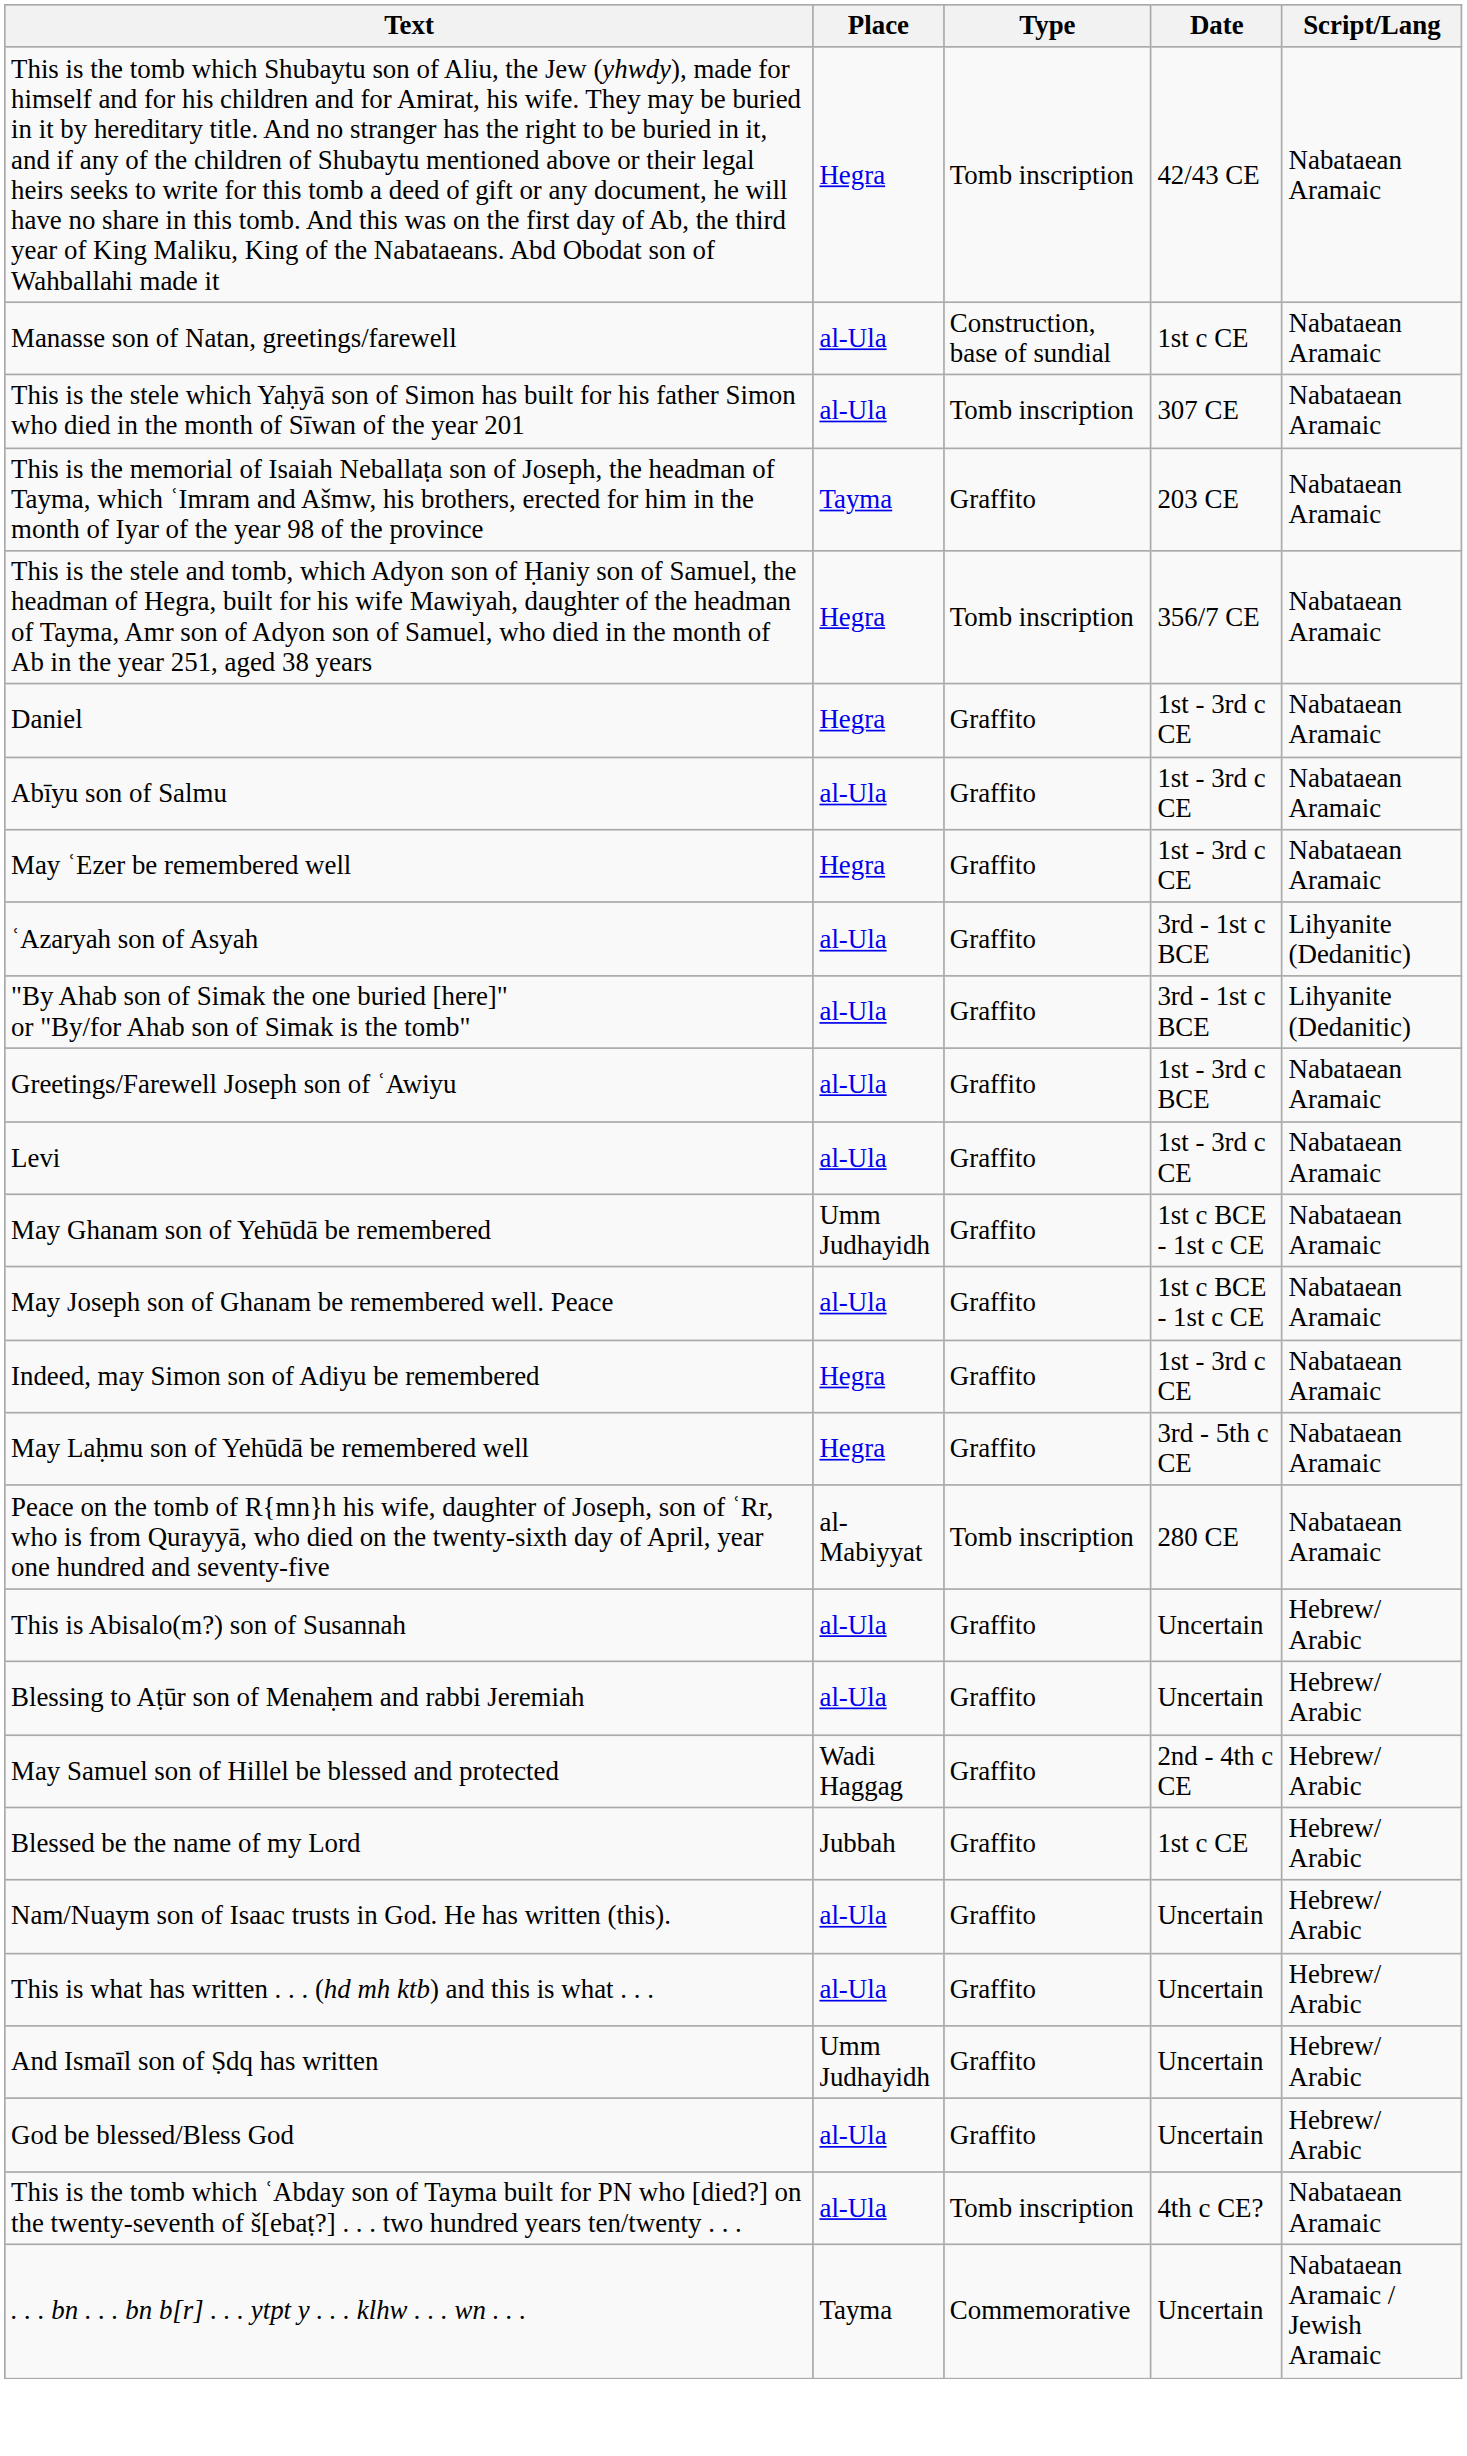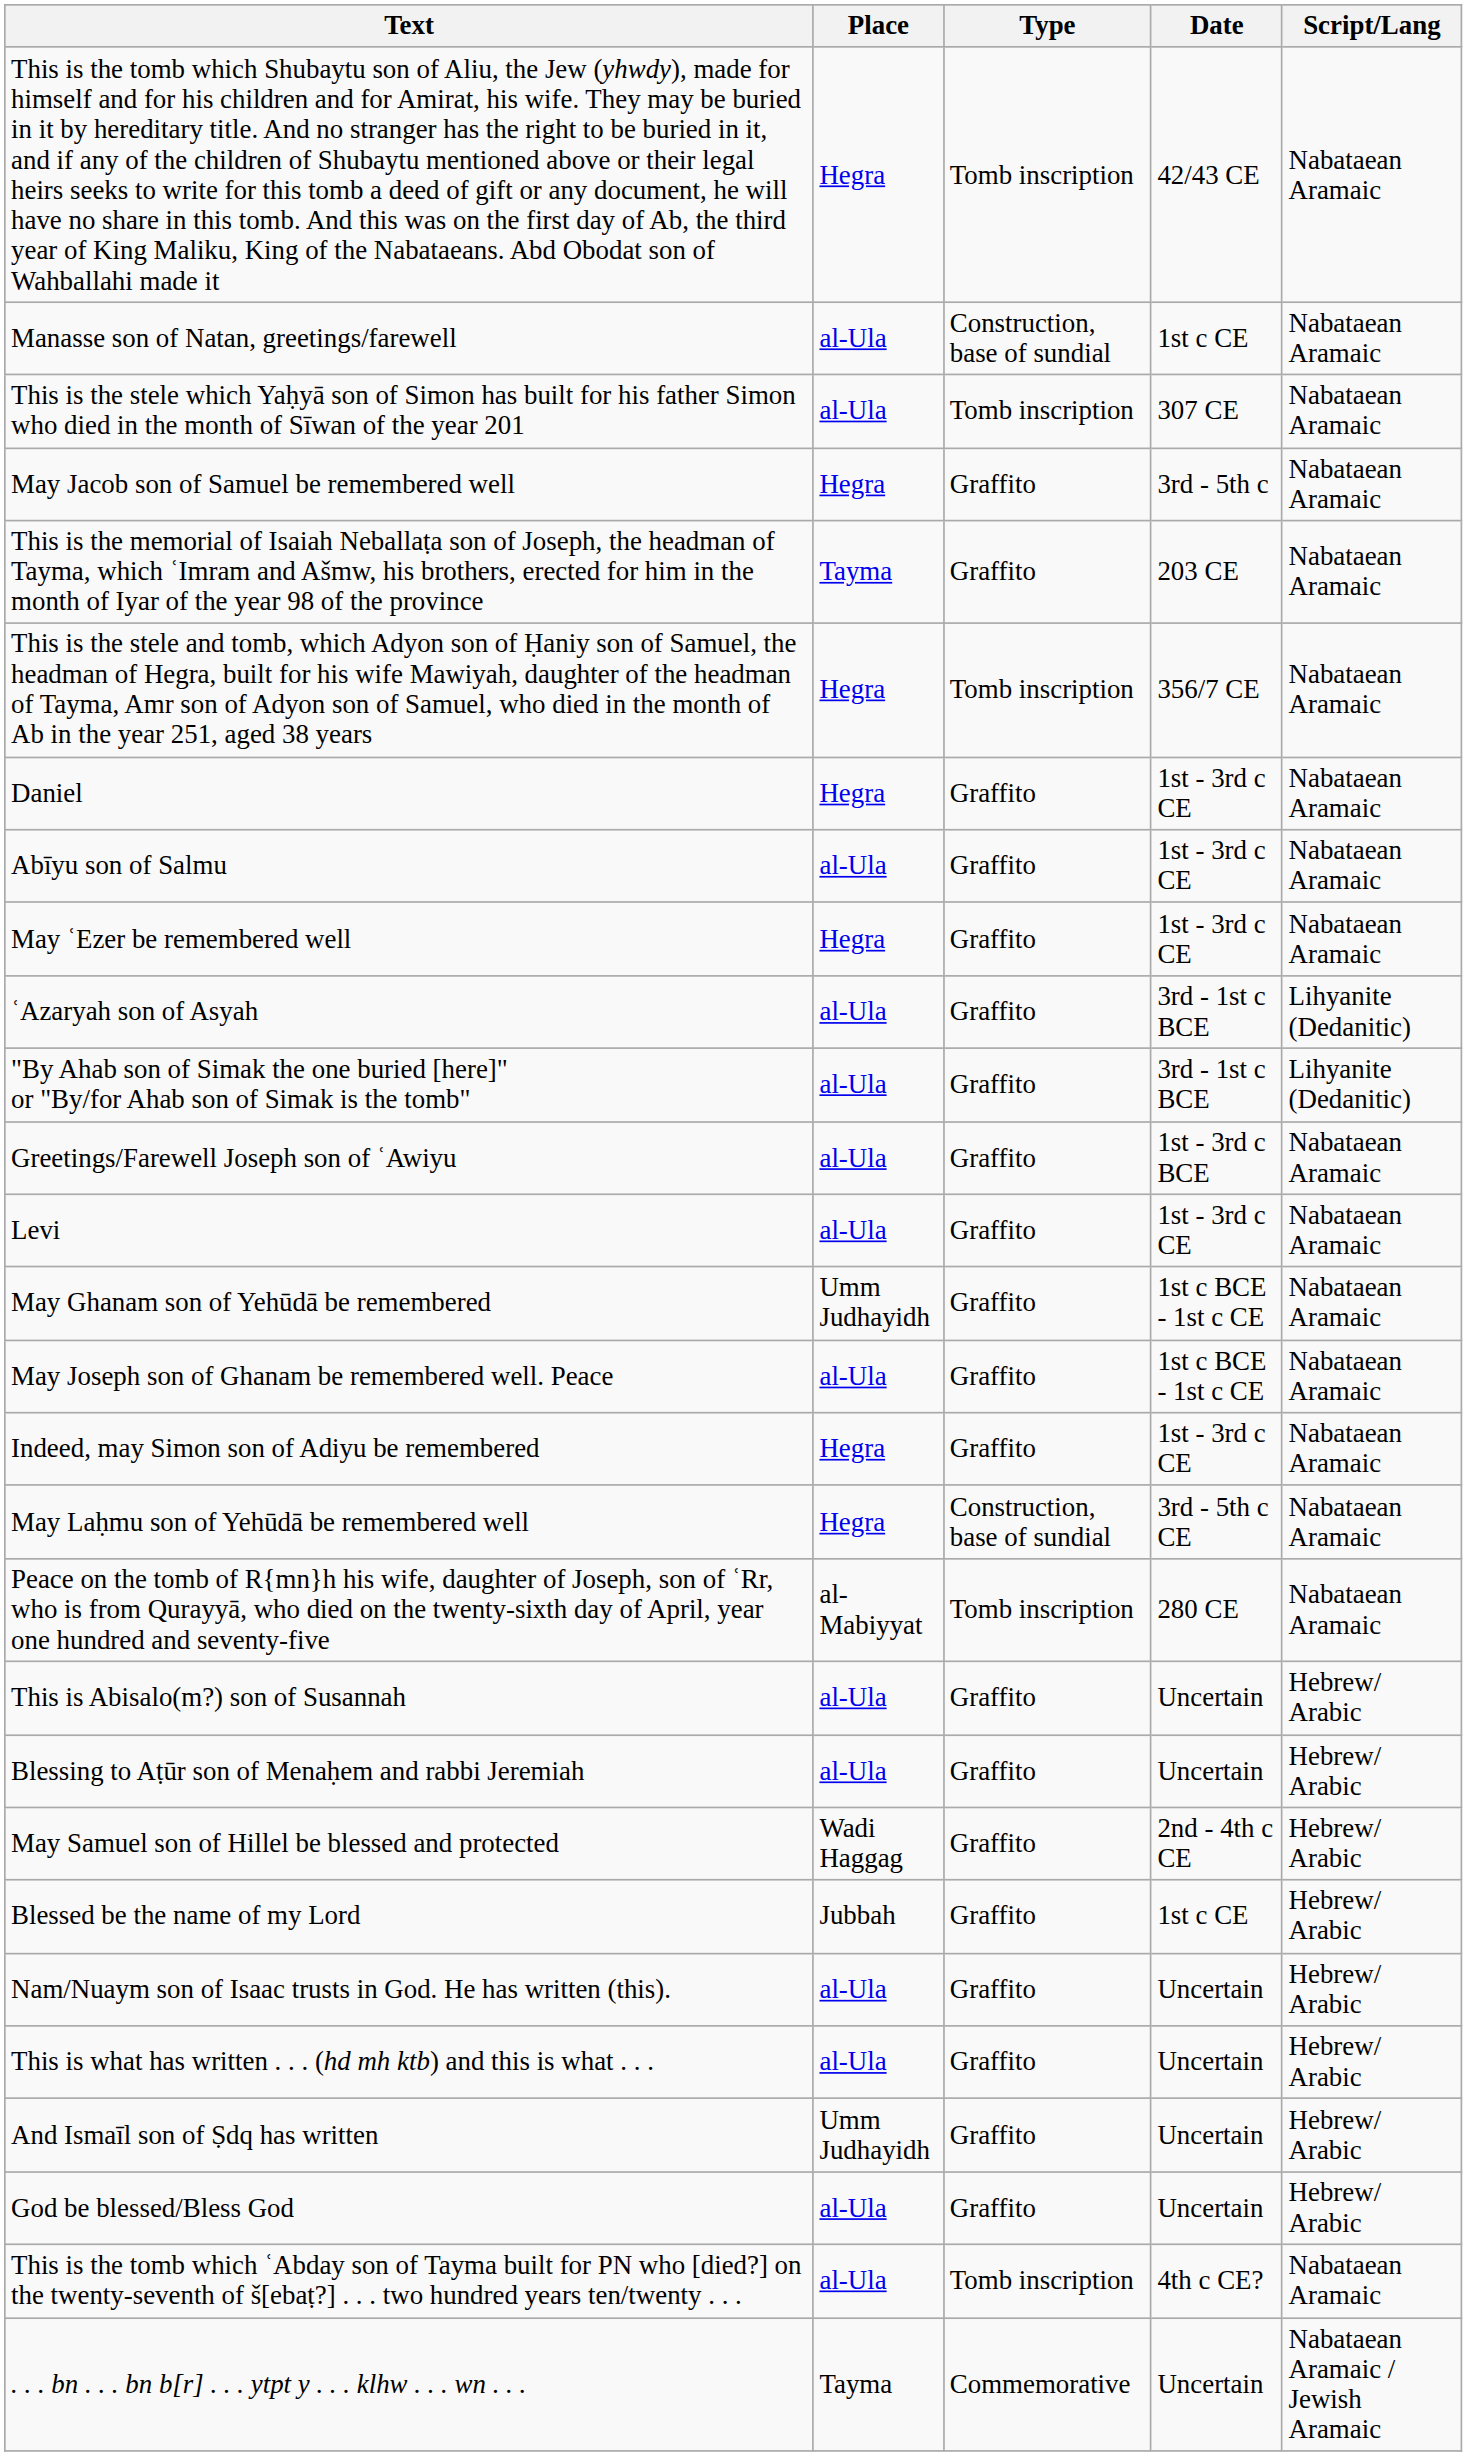+ row: May Jacob son of Samuel be remembered well | Hegra | Graffito | 3rd - 5th c | Nabataean Aramaic
May Laḥmu son of Yehūdā be remembered well | Type: Graffito -> Construction, base of sundial
